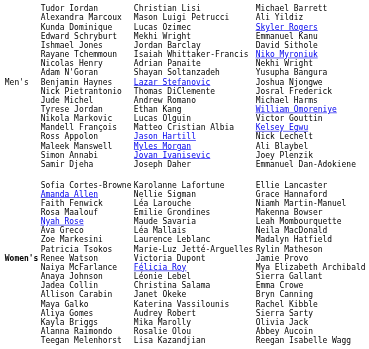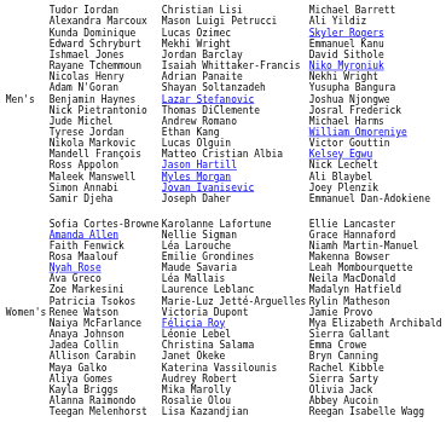Women's | column 1: bold -> normal
